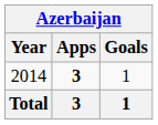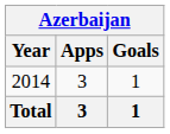2014 | Apps: bold -> normal
